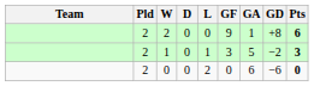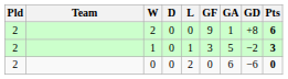columns swapped: Team <-> Pld
